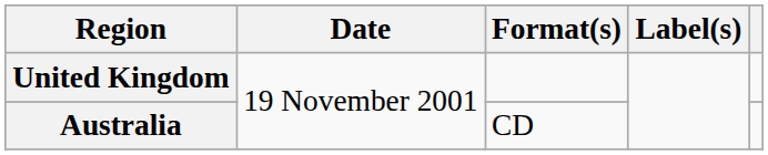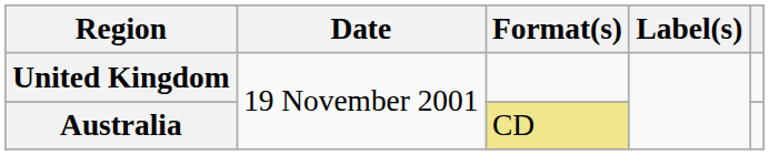Australia | Format(s): no background -> khaki background
